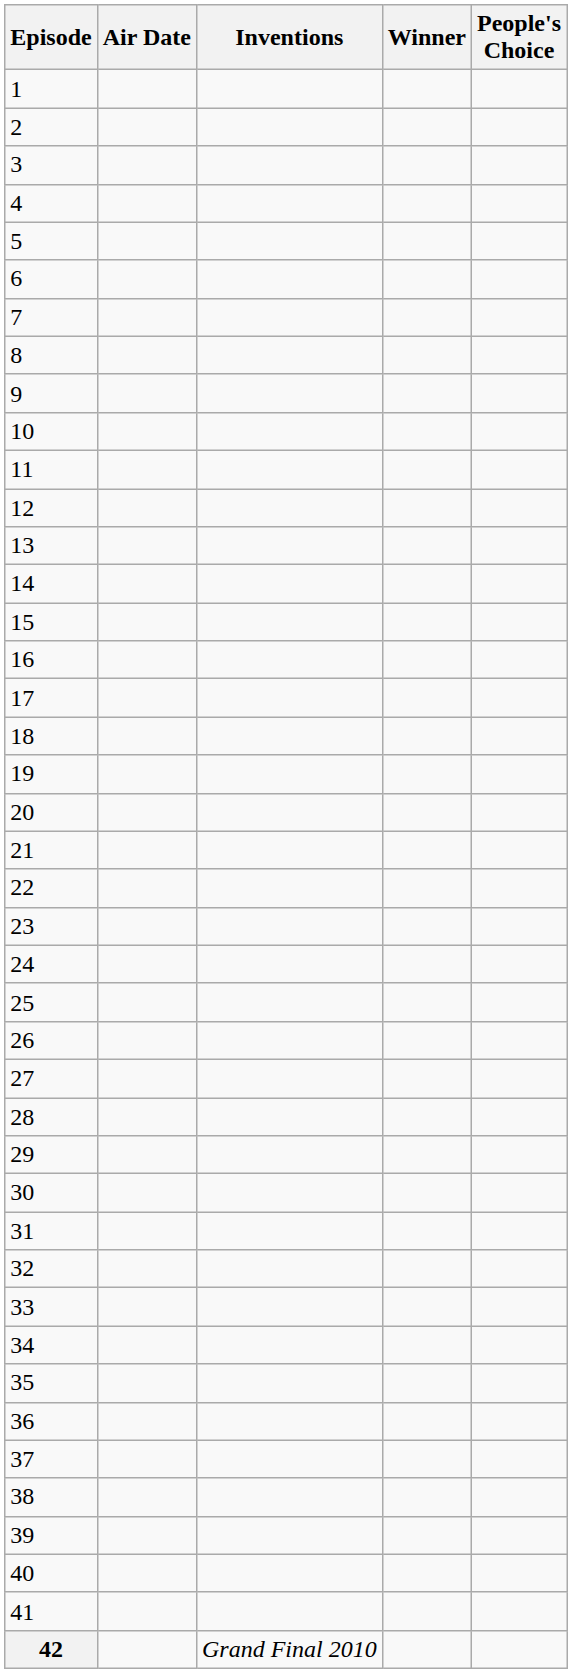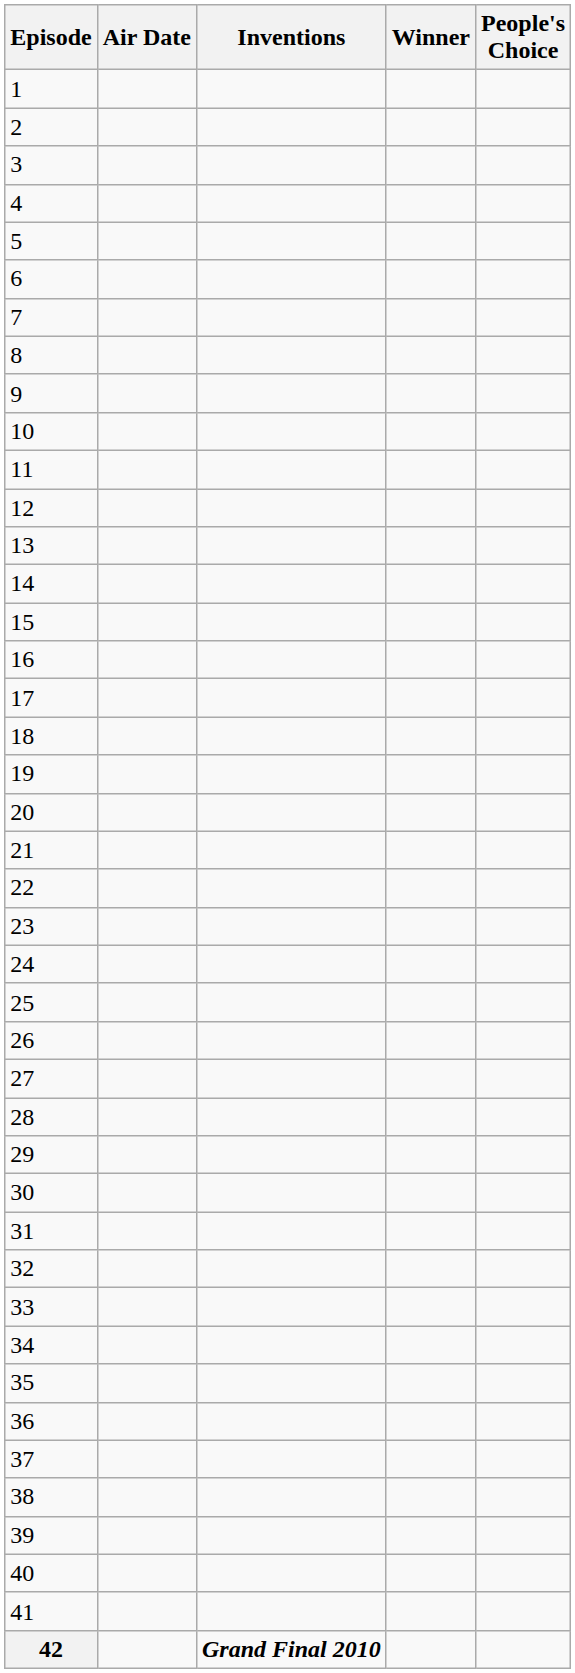42 | Inventions: normal -> bold
